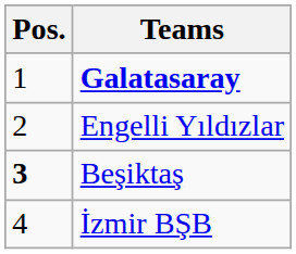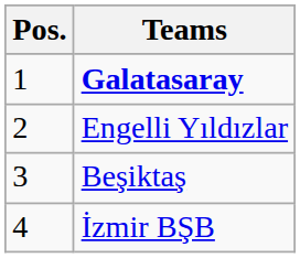Beşiktaş | Pos.: bold -> normal
